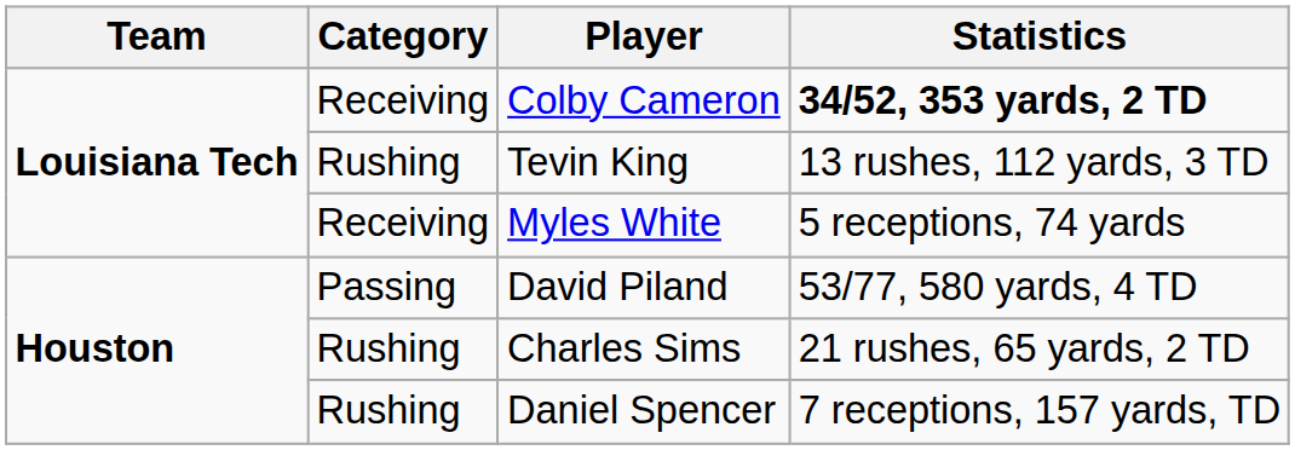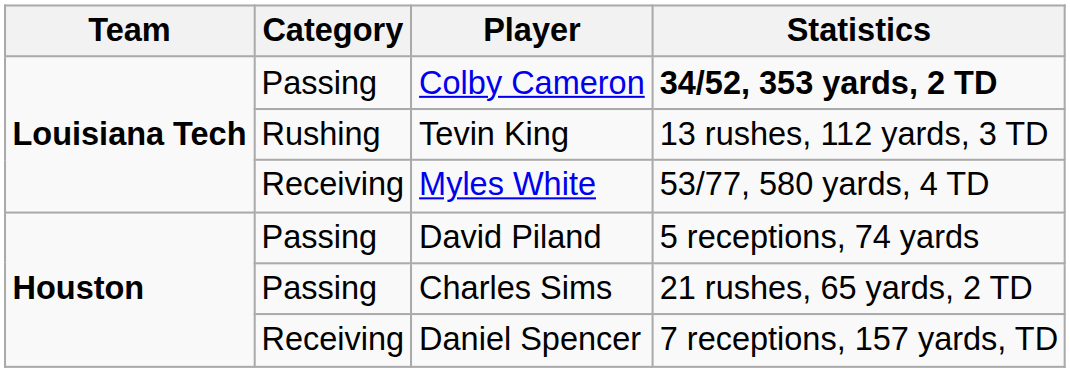Colby Cameron | Category: Receiving -> Passing
Myles White | Statistics: 5 receptions, 74 yards -> 53/77, 580 yards, 4 TD
David Piland | Statistics: 53/77, 580 yards, 4 TD -> 5 receptions, 74 yards
Charles Sims | Category: Rushing -> Passing
Daniel Spencer | Category: Rushing -> Receiving
